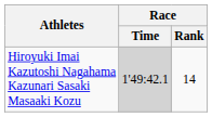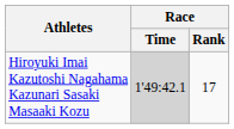row 3 | Race / Rank: 14 -> 17
